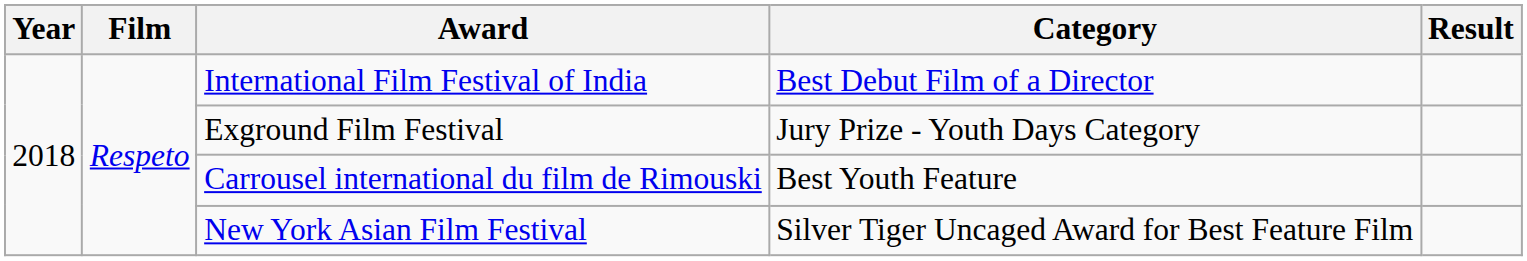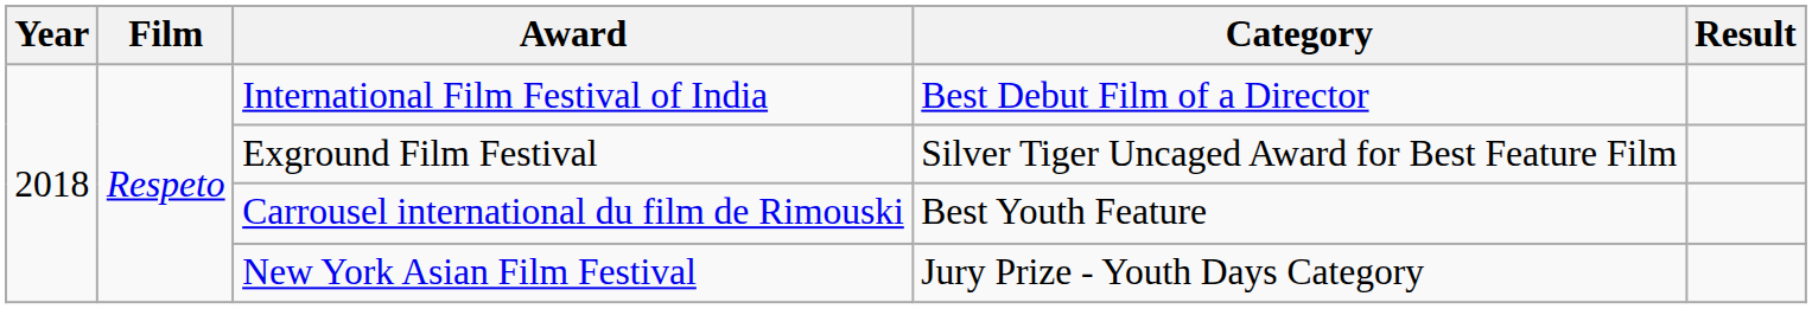Exground Film Festival | Category: Jury Prize - Youth Days Category -> Silver Tiger Uncaged Award for Best Feature Film
New York Asian Film Festival | Category: Silver Tiger Uncaged Award for Best Feature Film -> Jury Prize - Youth Days Category
